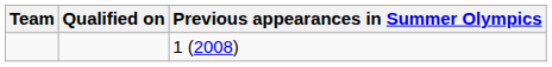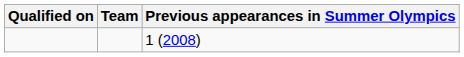columns swapped: Team <-> Qualified on
